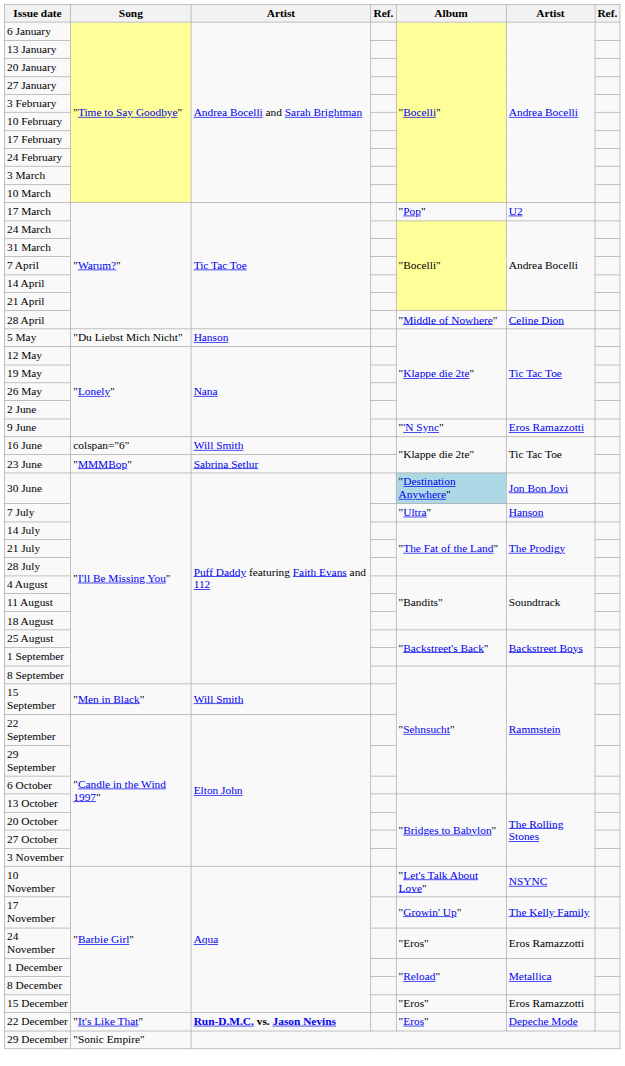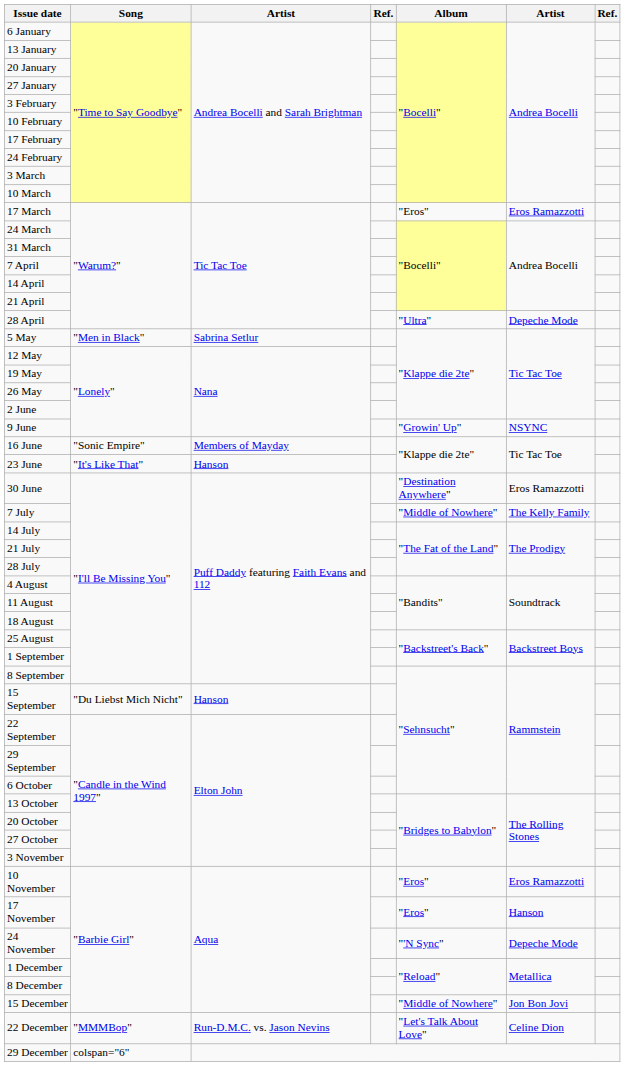17 March | Album: "Pop" -> "Eros"
17 March | column 6: U2 -> Eros Ramazzotti
28 April | Album: "Middle of Nowhere" -> "Ultra"
28 April | column 6: Celine Dion -> Depeche Mode
5 May | Song: "Du Liebst Mich Nicht" -> "Men in Black"
5 May | column 3: Hanson -> Sabrina Setlur
9 June | Album: "'N Sync" -> "Growin' Up"
9 June | column 6: Eros Ramazzotti -> NSYNC
16 June | Song: colspan="6" -> "Sonic Empire"
16 June | column 3: Will Smith -> Members of Mayday
23 June | Song: "MMMBop" -> "It's Like That"
23 June | column 3: Sabrina Setlur -> Hanson
30 June | Album: lightblue background -> no background
30 June | column 6: Jon Bon Jovi -> Eros Ramazzotti
7 July | Album: "Ultra" -> "Middle of Nowhere"
7 July | column 6: Hanson -> The Kelly Family
15 September | Song: "Men in Black" -> "Du Liebst Mich Nicht"
15 September | column 3: Will Smith -> Hanson
10 November | Album: "Let's Talk About Love" -> "Eros"
10 November | column 6: NSYNC -> Eros Ramazzotti
17 November | Album: "Growin' Up" -> "Eros"
17 November | column 6: The Kelly Family -> Hanson
24 November | Album: "Eros" -> "'N Sync"
24 November | column 6: Eros Ramazzotti -> Depeche Mode
15 December | Album: "Eros" -> "Middle of Nowhere"
15 December | column 6: Eros Ramazzotti -> Jon Bon Jovi
22 December | Song: "It's Like That" -> "MMMBop"
22 December | column 3: bold -> normal
22 December | Album: "Eros" -> "Let's Talk About Love"
22 December | column 6: Depeche Mode -> Celine Dion
29 December | Song: "Sonic Empire" -> colspan="6"
